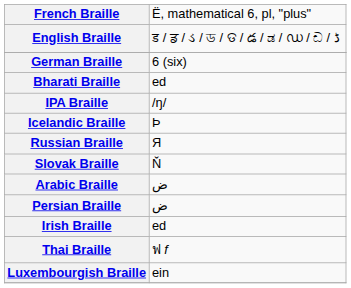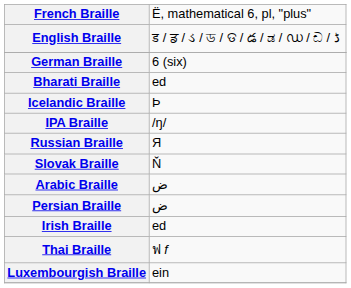rows swapped: Icelandic Braille <-> IPA Braille
